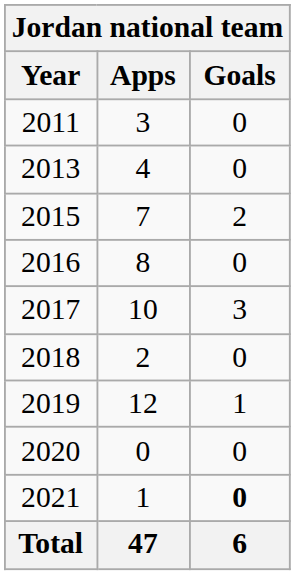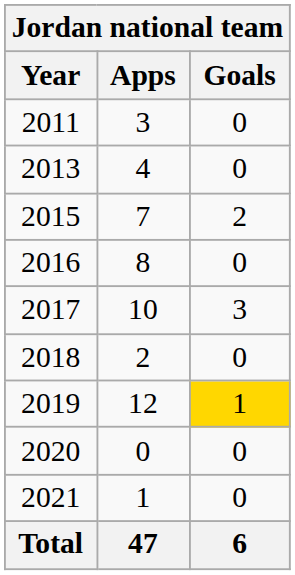2019 | Goals: no background -> gold background
2021 | Goals: bold -> normal
